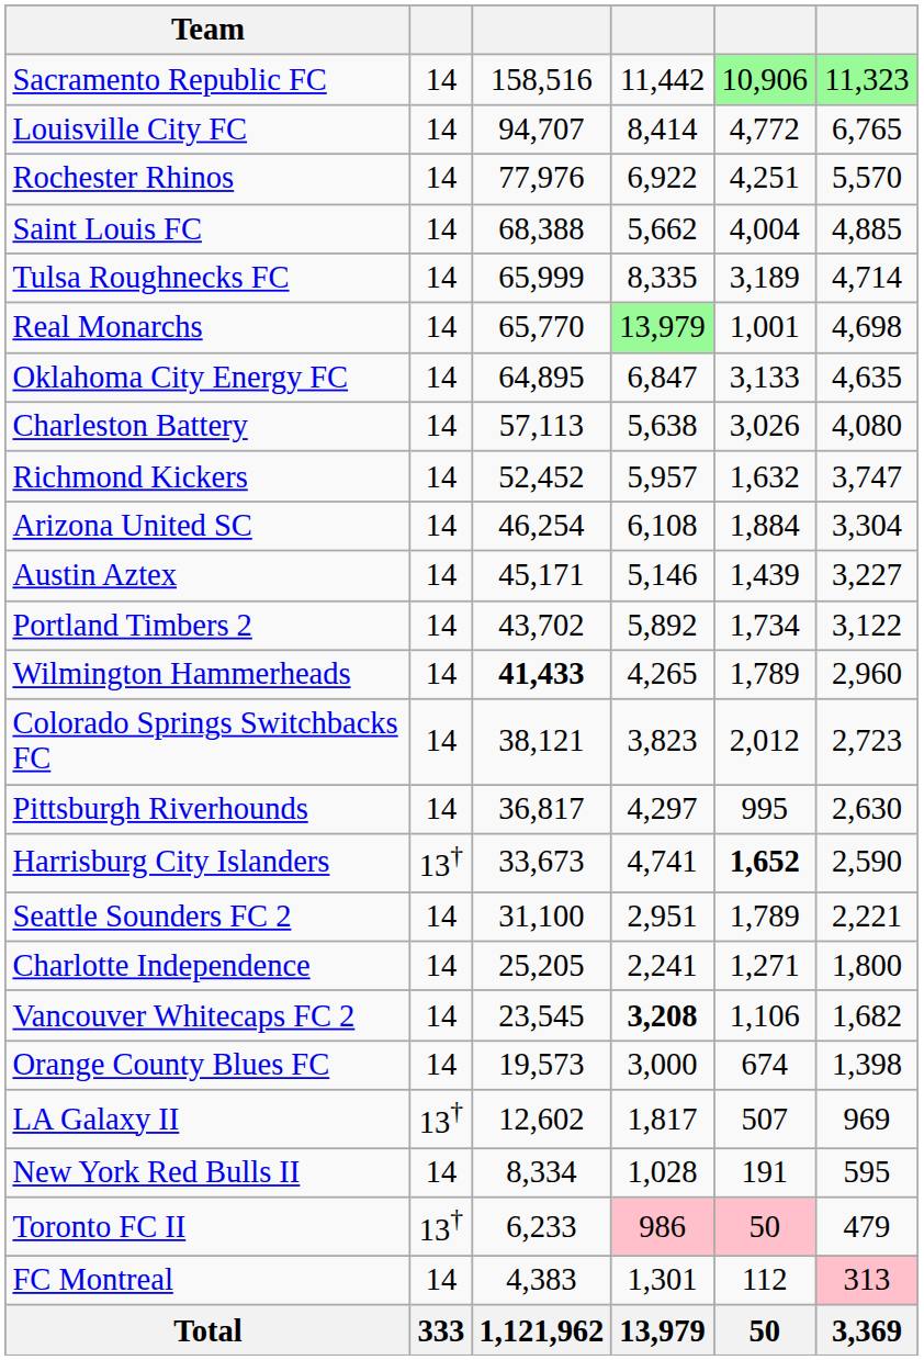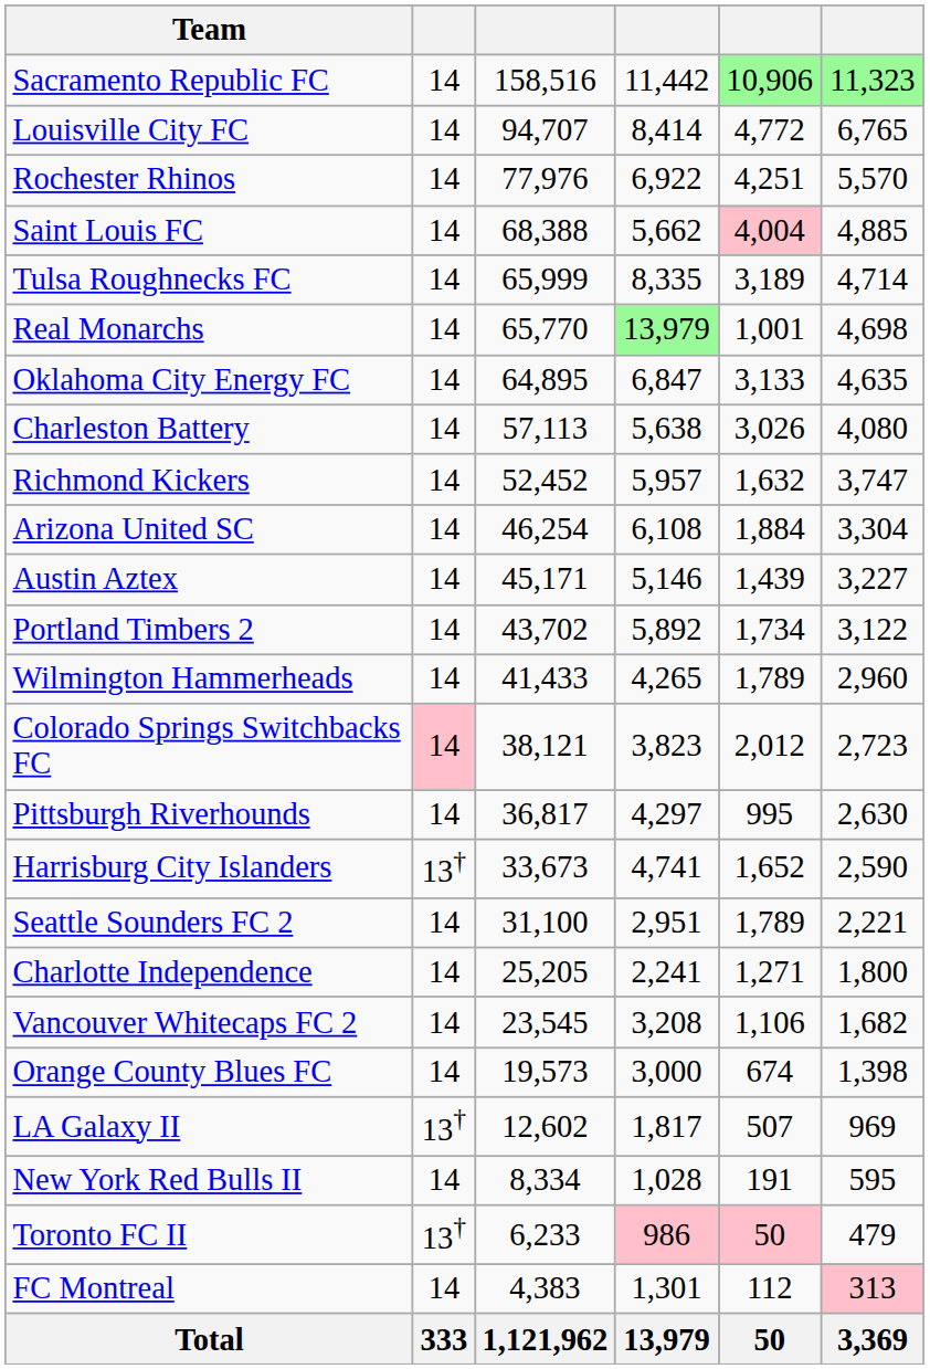Saint Louis FC | column 5: no background -> pink background
Wilmington Hammerheads | column 3: bold -> normal
Colorado Springs Switchbacks FC | column 2: no background -> pink background
Harrisburg City Islanders | column 5: bold -> normal
Vancouver Whitecaps FC 2 | column 4: bold -> normal
